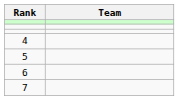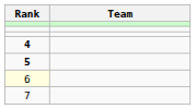row 5 | Rank: normal -> bold
row 6 | Rank: normal -> bold
row 7 | Rank: no background -> lightyellow background
